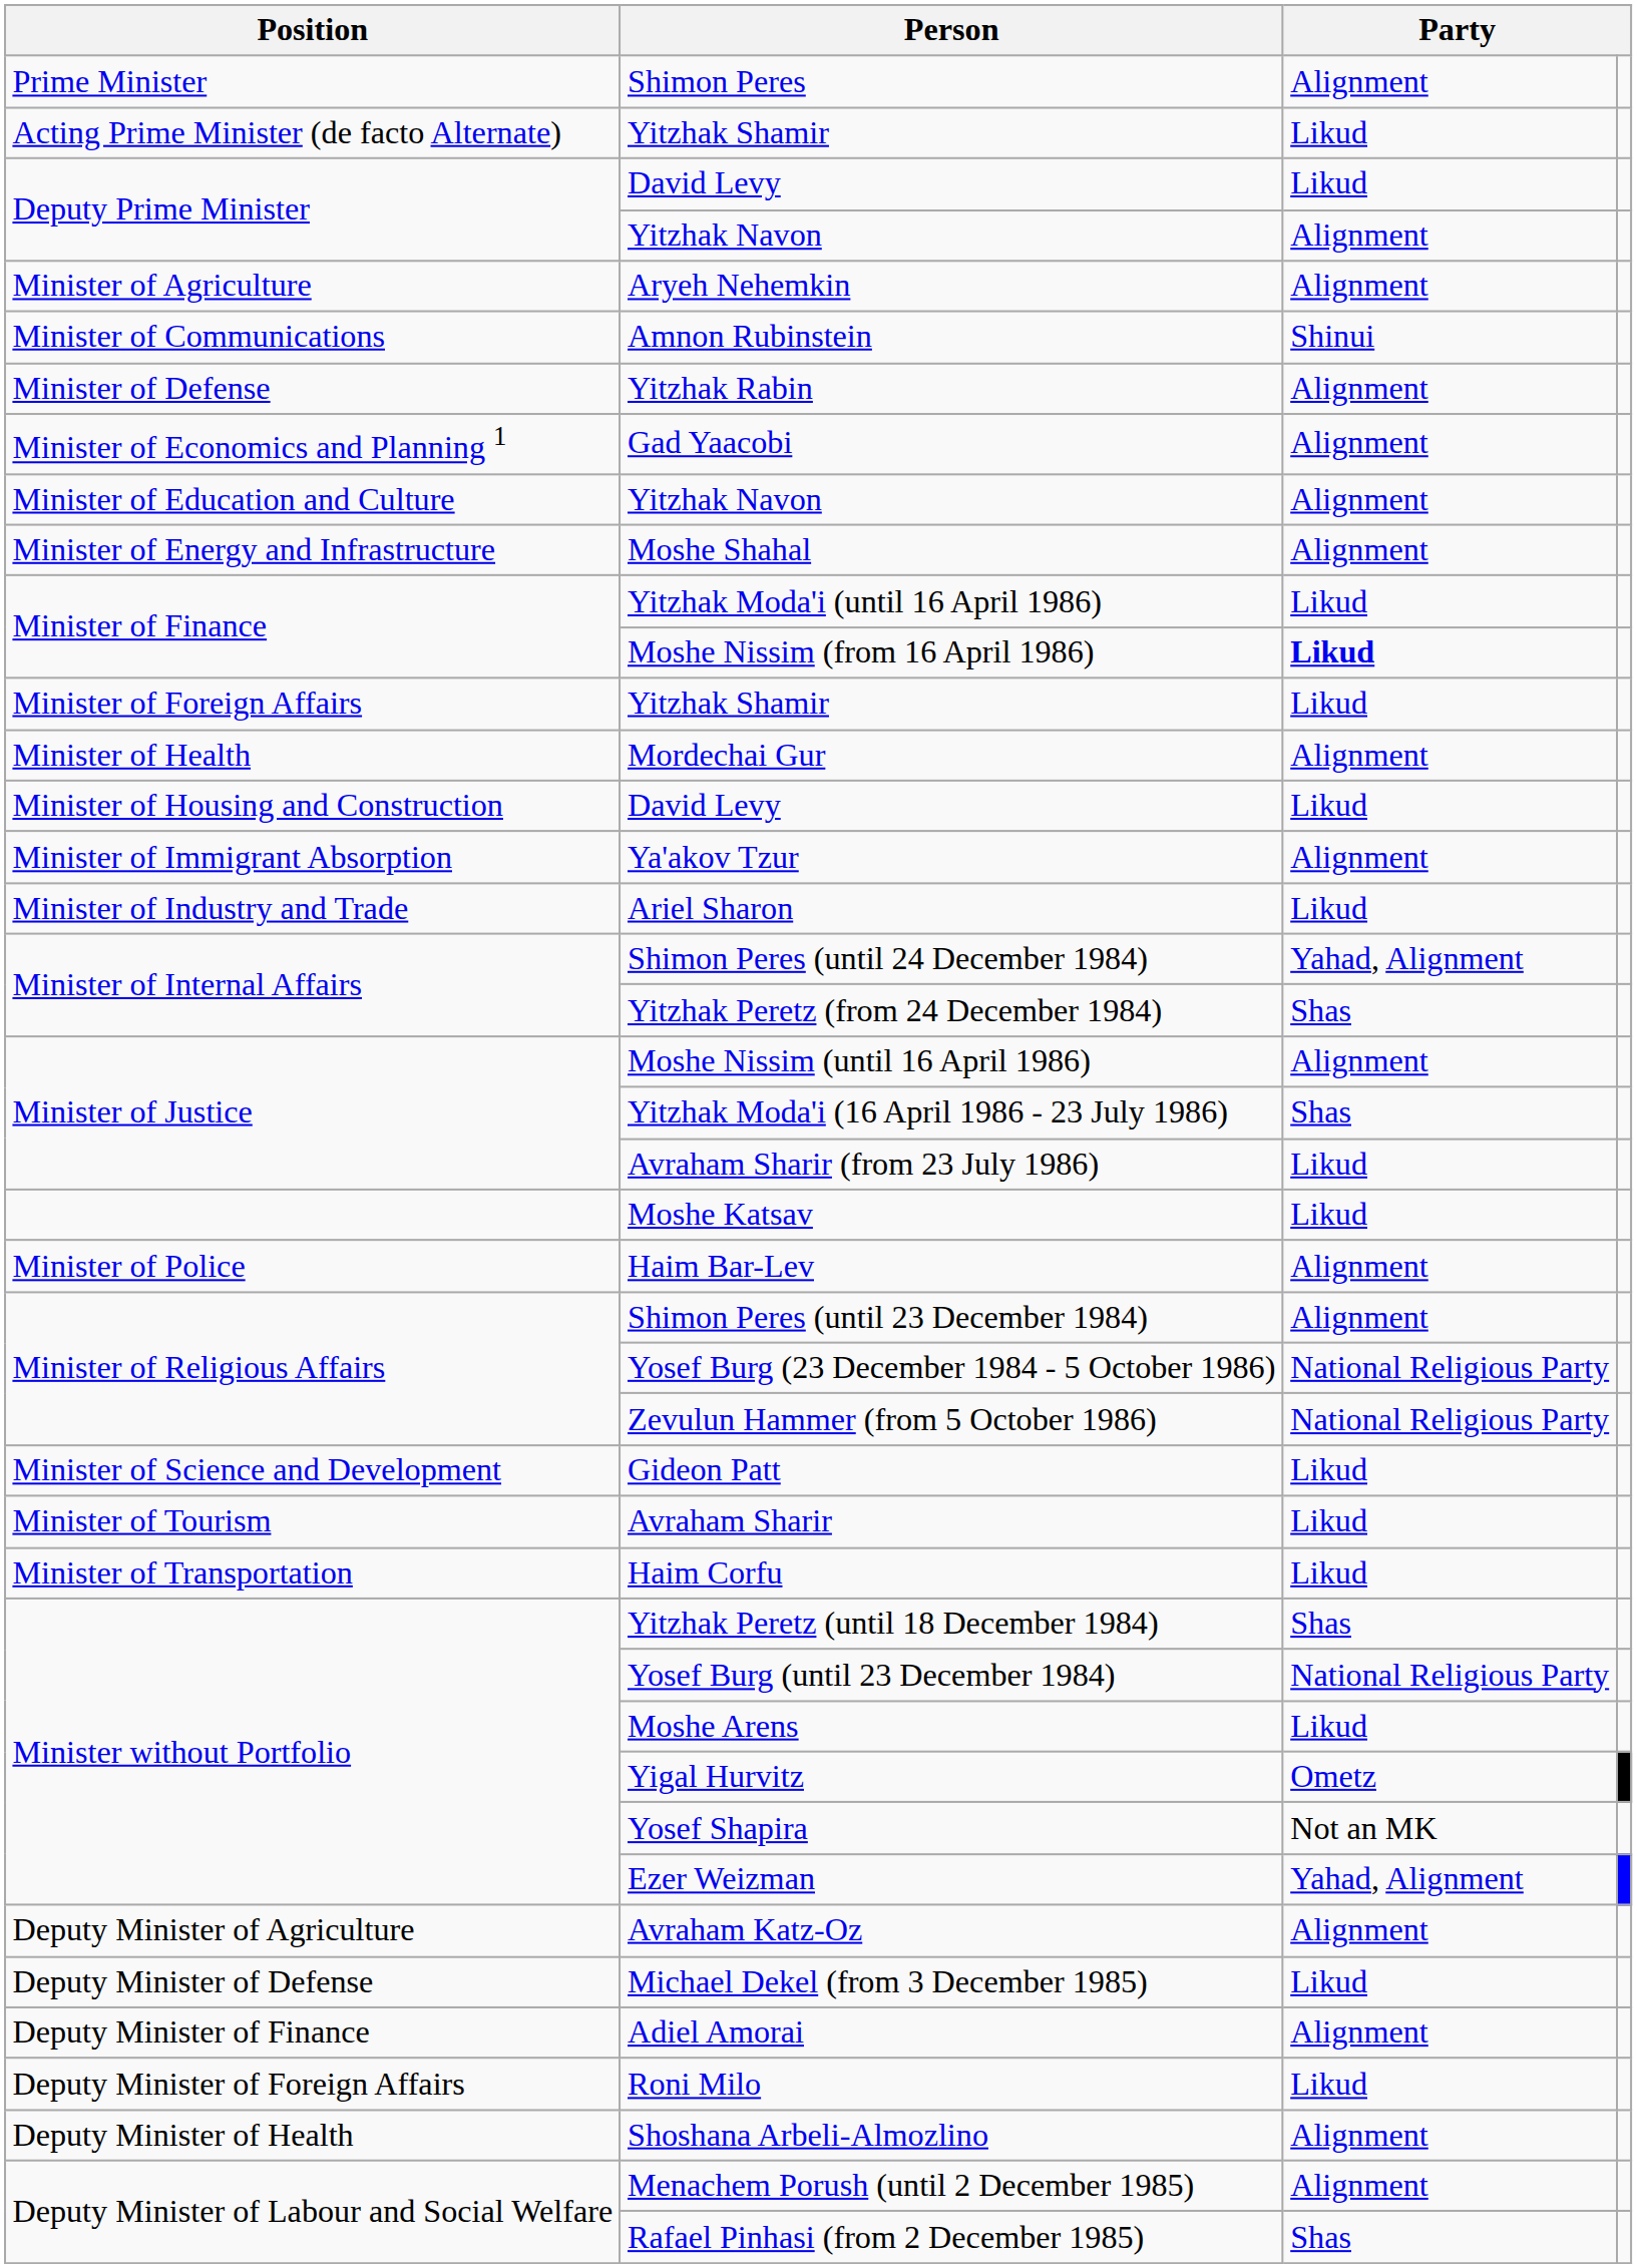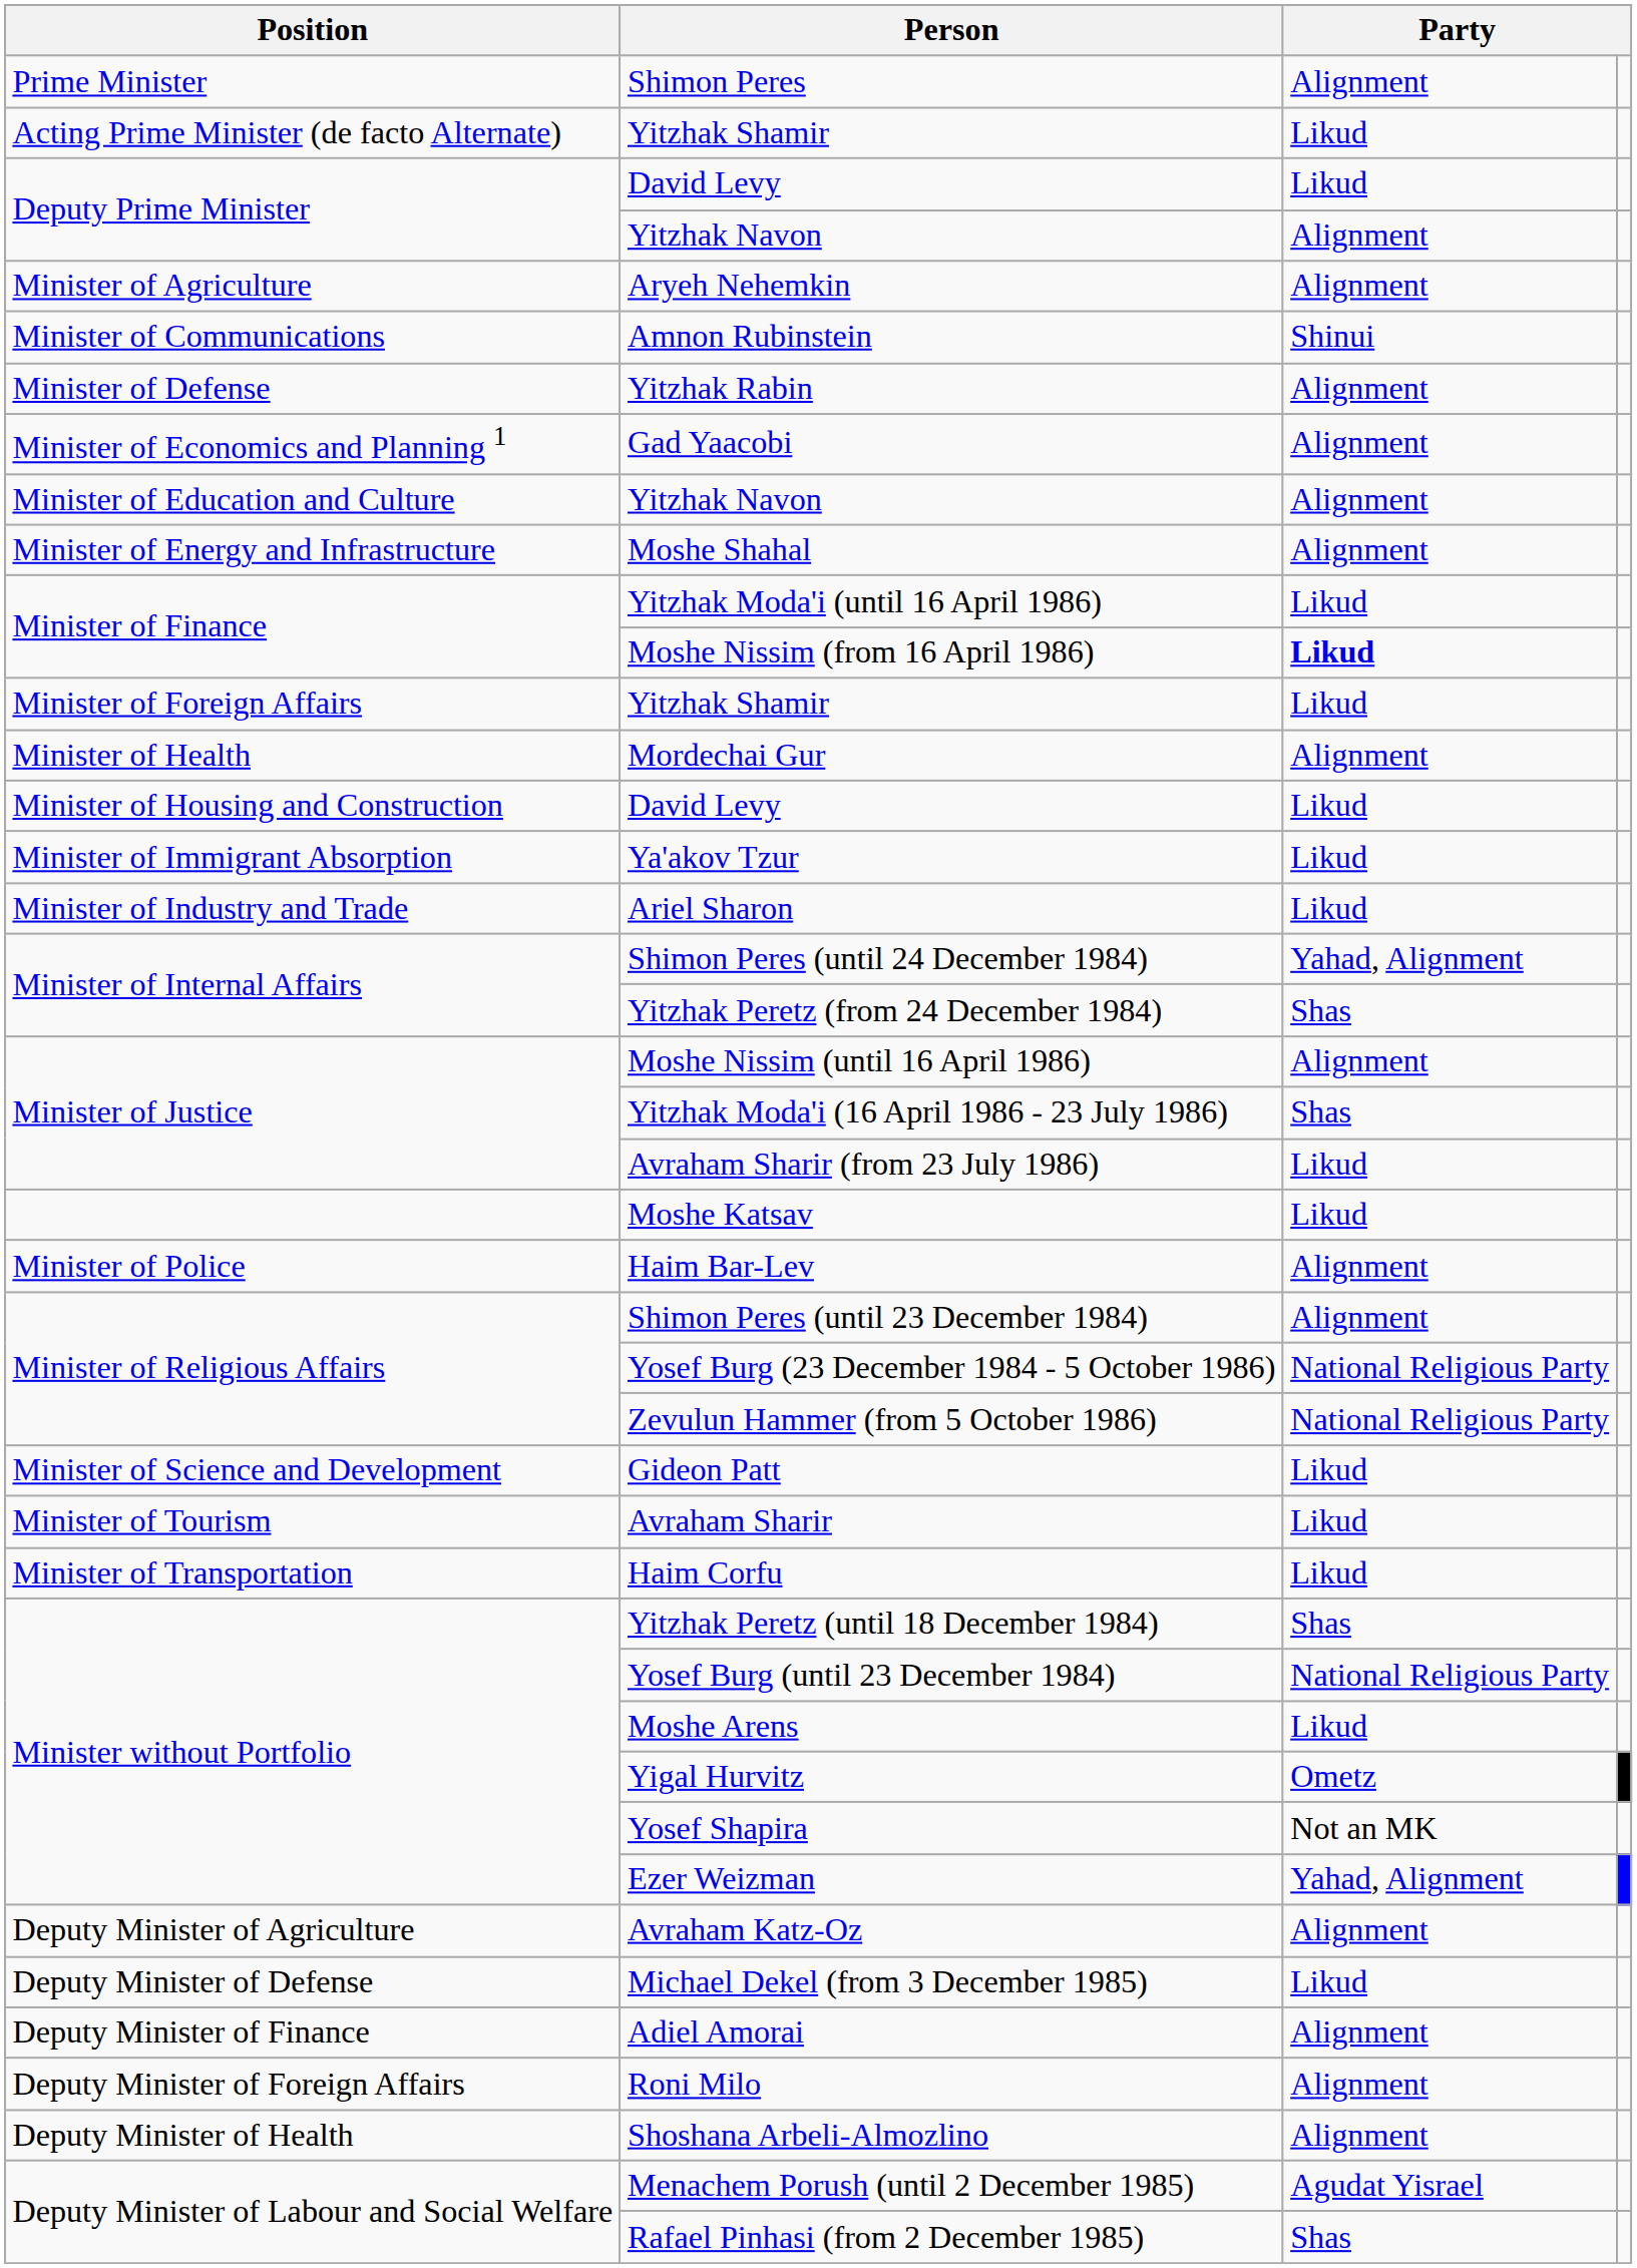Ya'akov Tzur | column 3: Alignment -> Likud
Roni Milo | column 3: Likud -> Alignment
Menachem Porush (until 2 December 1985) | column 3: Alignment -> Agudat Yisrael
